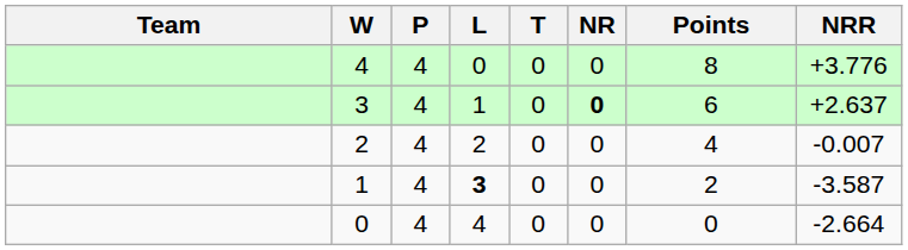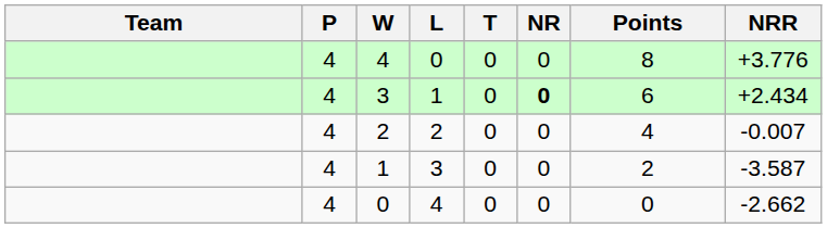columns swapped: P <-> W
row 3 | NRR: +2.637 -> +2.434
row 5 | L: bold -> normal
row 6 | NRR: -2.664 -> -2.662
